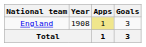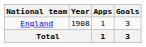England | Apps: khaki background -> no background
